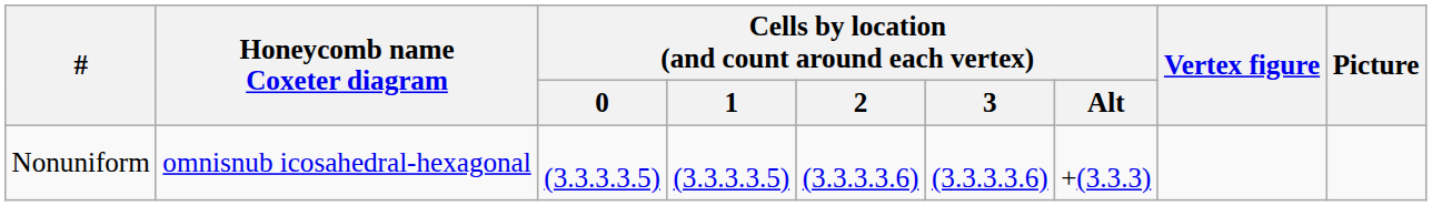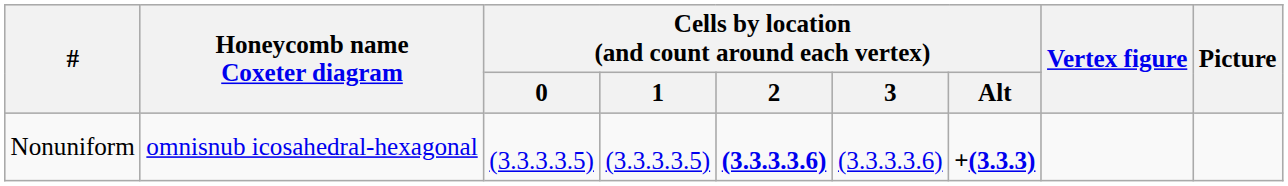Nonuniform | Cells by location (and count around each vertex) / 2: normal -> bold
Nonuniform | Cells by location (and count around each vertex) / Alt: normal -> bold
